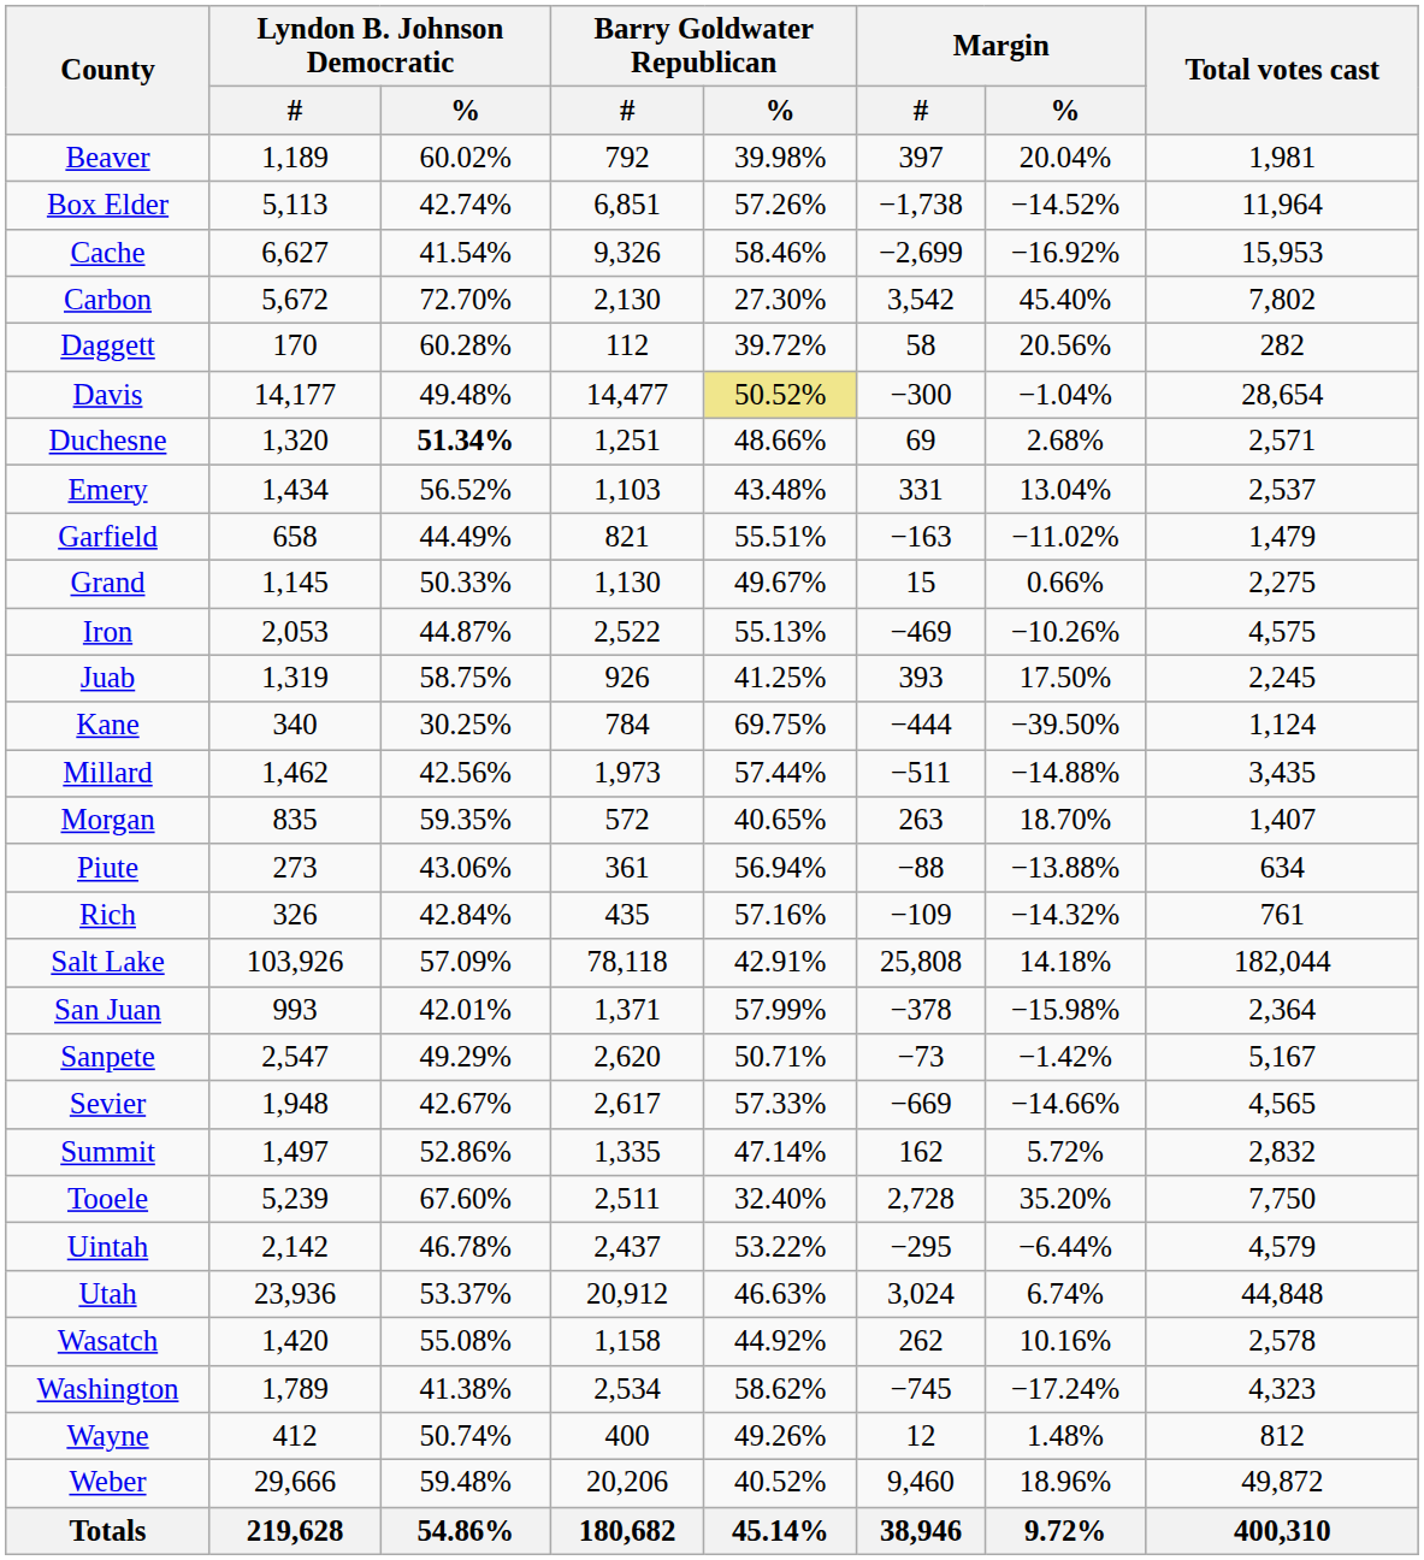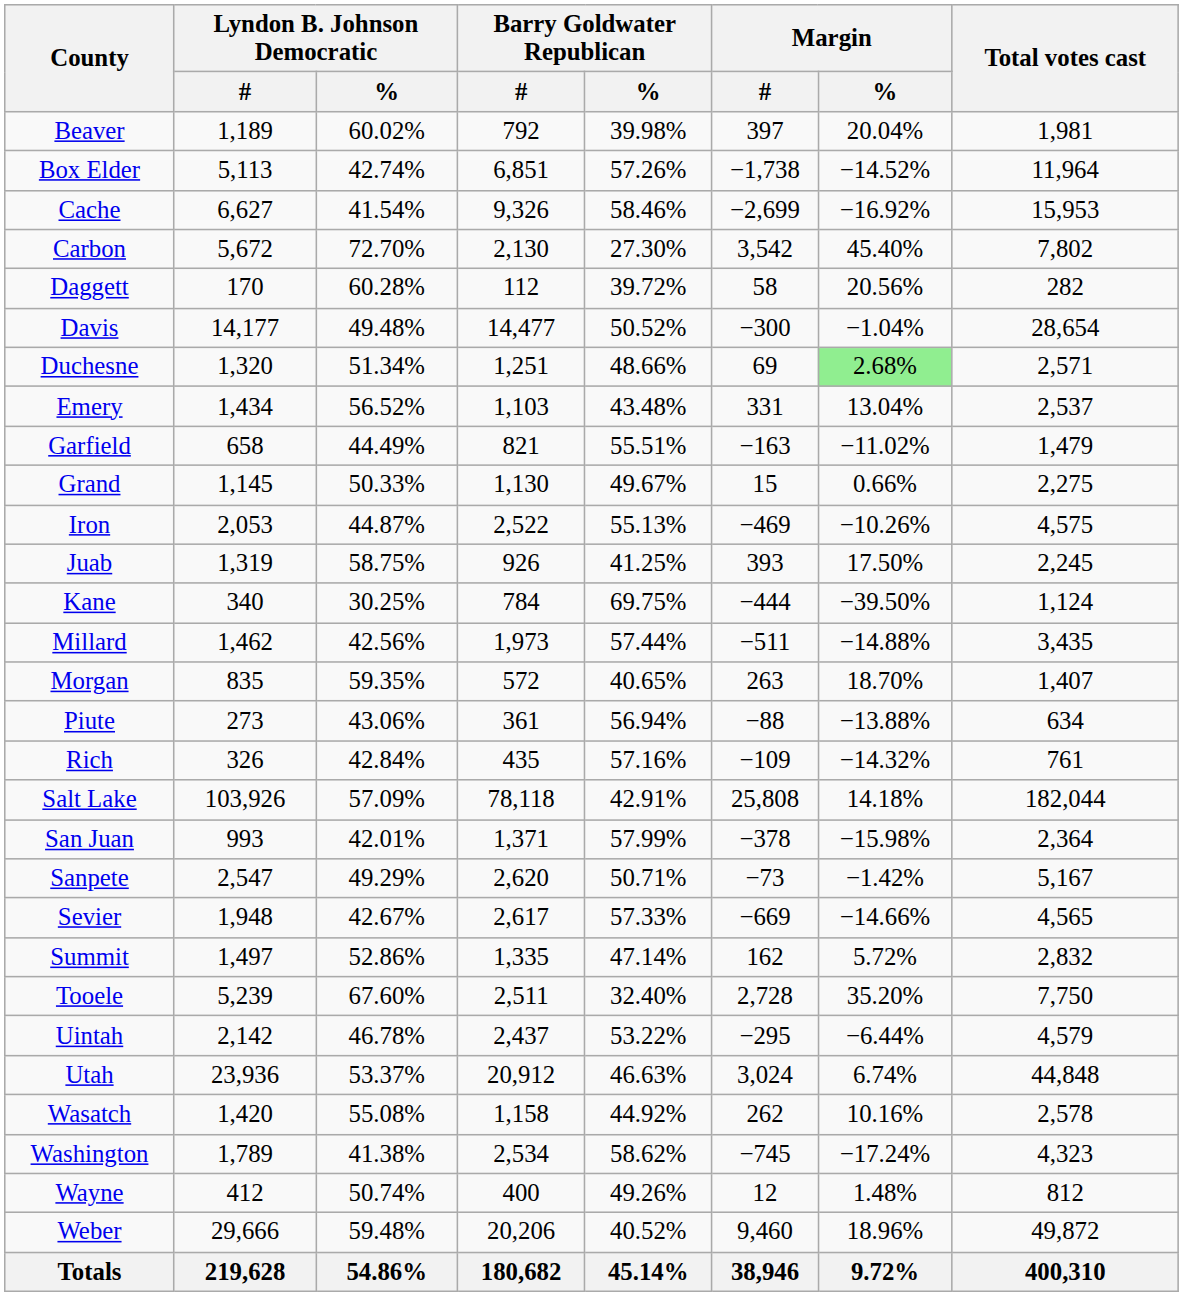Davis | Barry Goldwater Republican / %: khaki background -> no background
Duchesne | Lyndon B. Johnson Democratic / %: bold -> normal
Duchesne | Margin / %: no background -> lightgreen background
